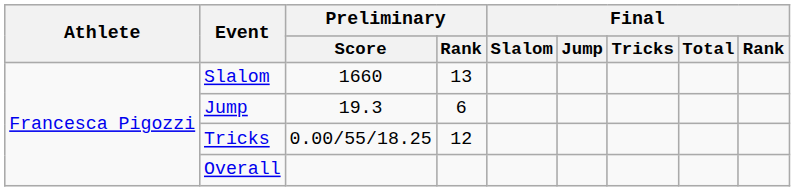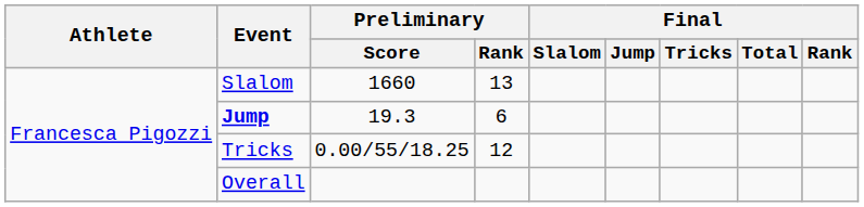row 4 | Event: normal -> bold
